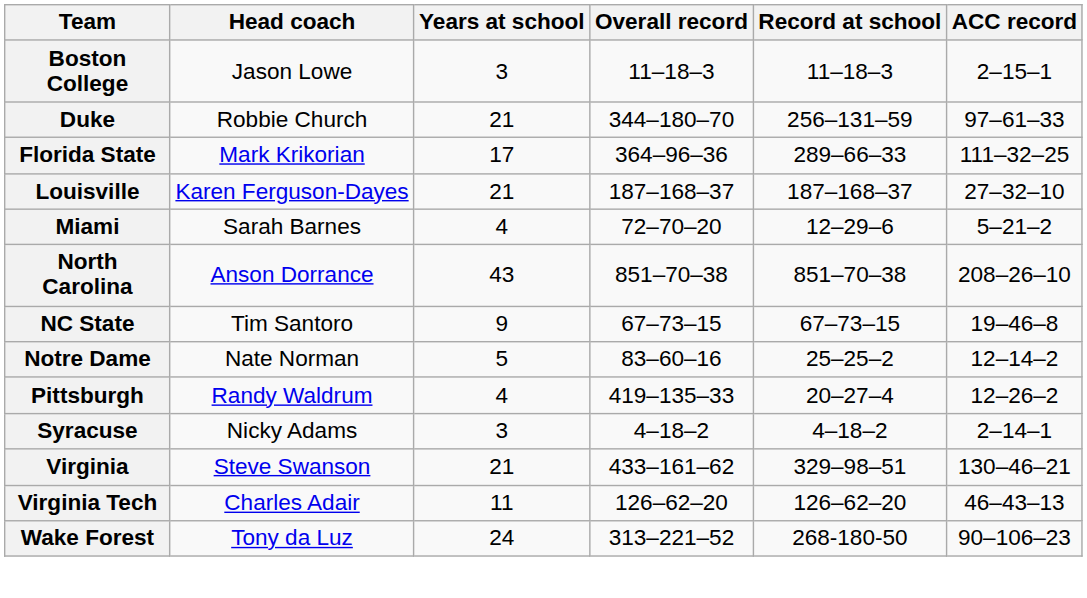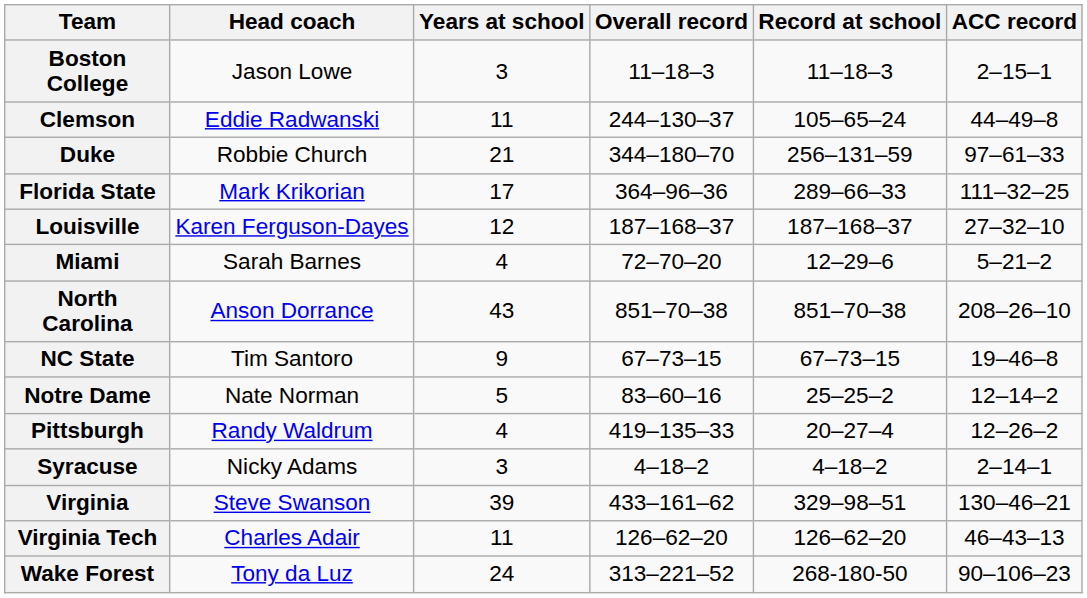+ row: Clemson | Eddie Radwanski | 11 | 244–130–37 | 105–65–24 | 44–49–8
Louisville | Years at school: 21 -> 12
Virginia | Years at school: 21 -> 39
